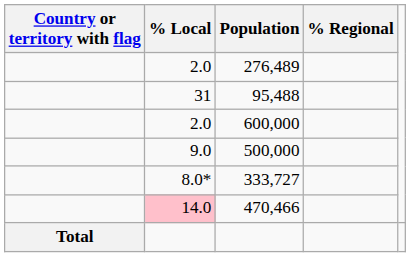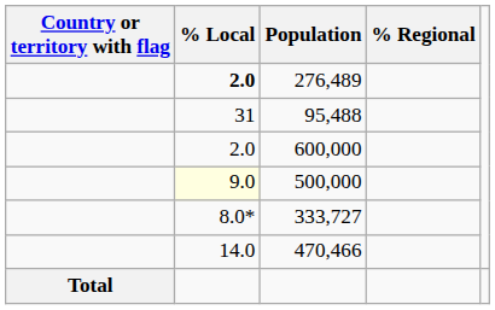276,489 | % Local: normal -> bold
500,000 | % Local: no background -> lightyellow background
470,466 | % Local: pink background -> no background
